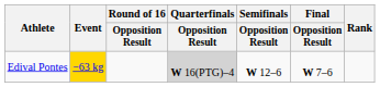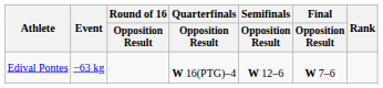Edival Pontes | Event: gold background -> no background
Edival Pontes | Quarterfinals / Opposition Result: lightgrey background -> no background
